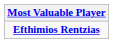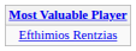row 2 | column 1: bold -> normal
